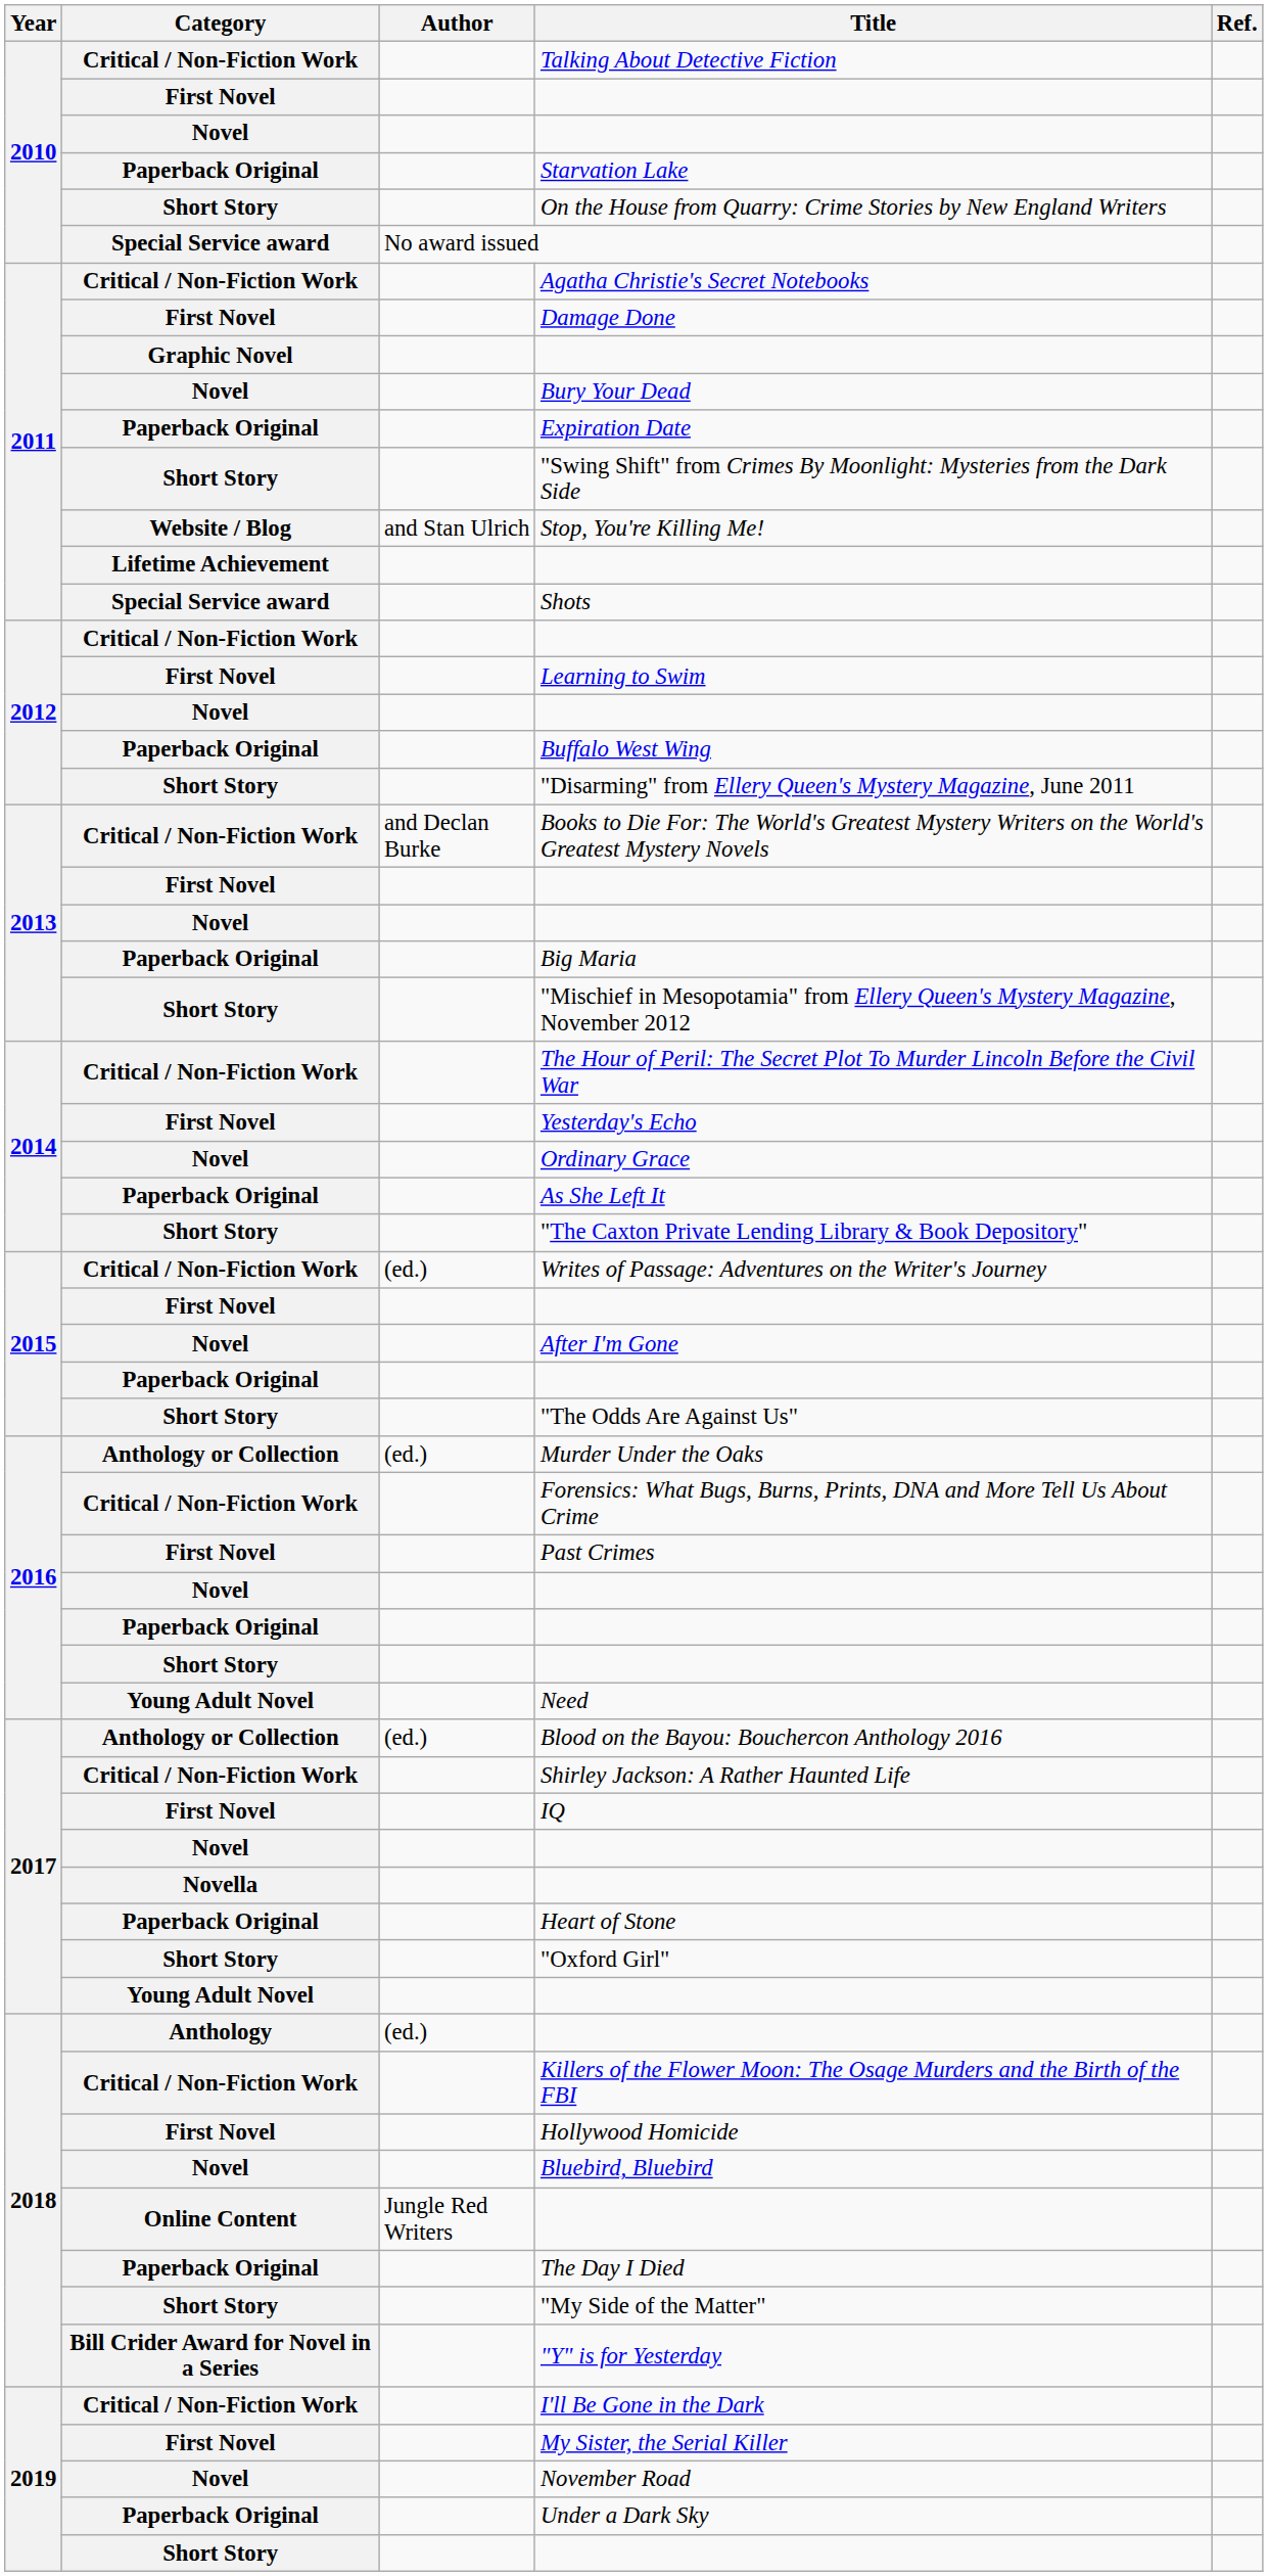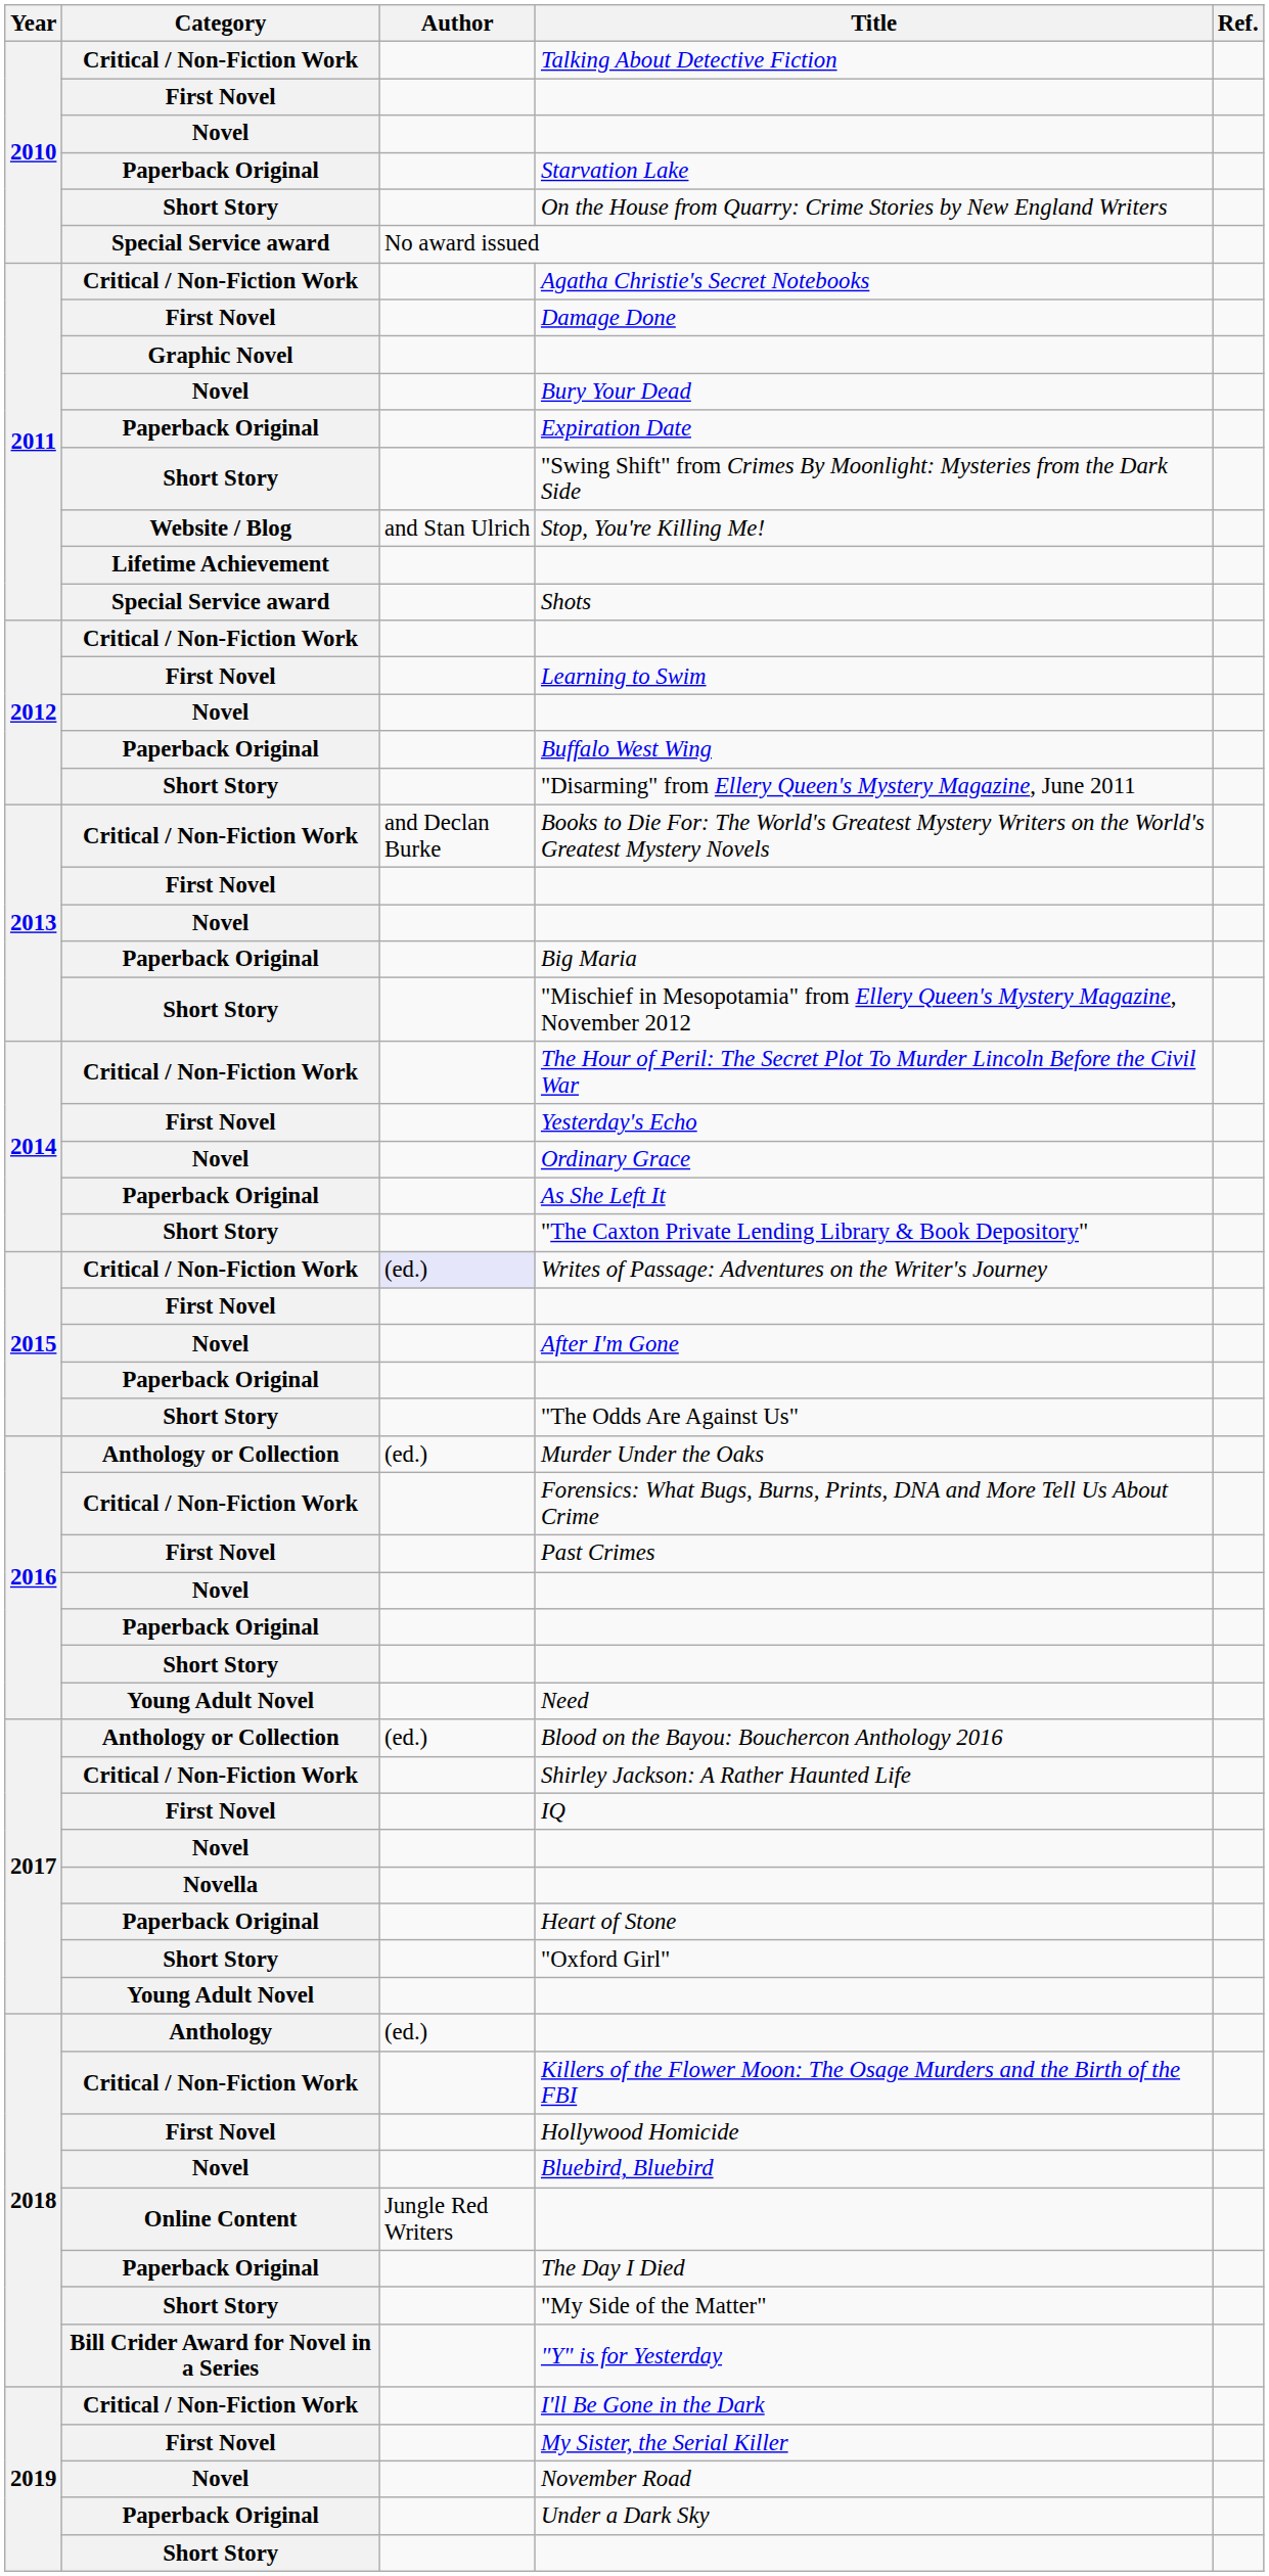Writes of Passage: Adventures on the Writer's Journey | Author: no background -> lavender background
